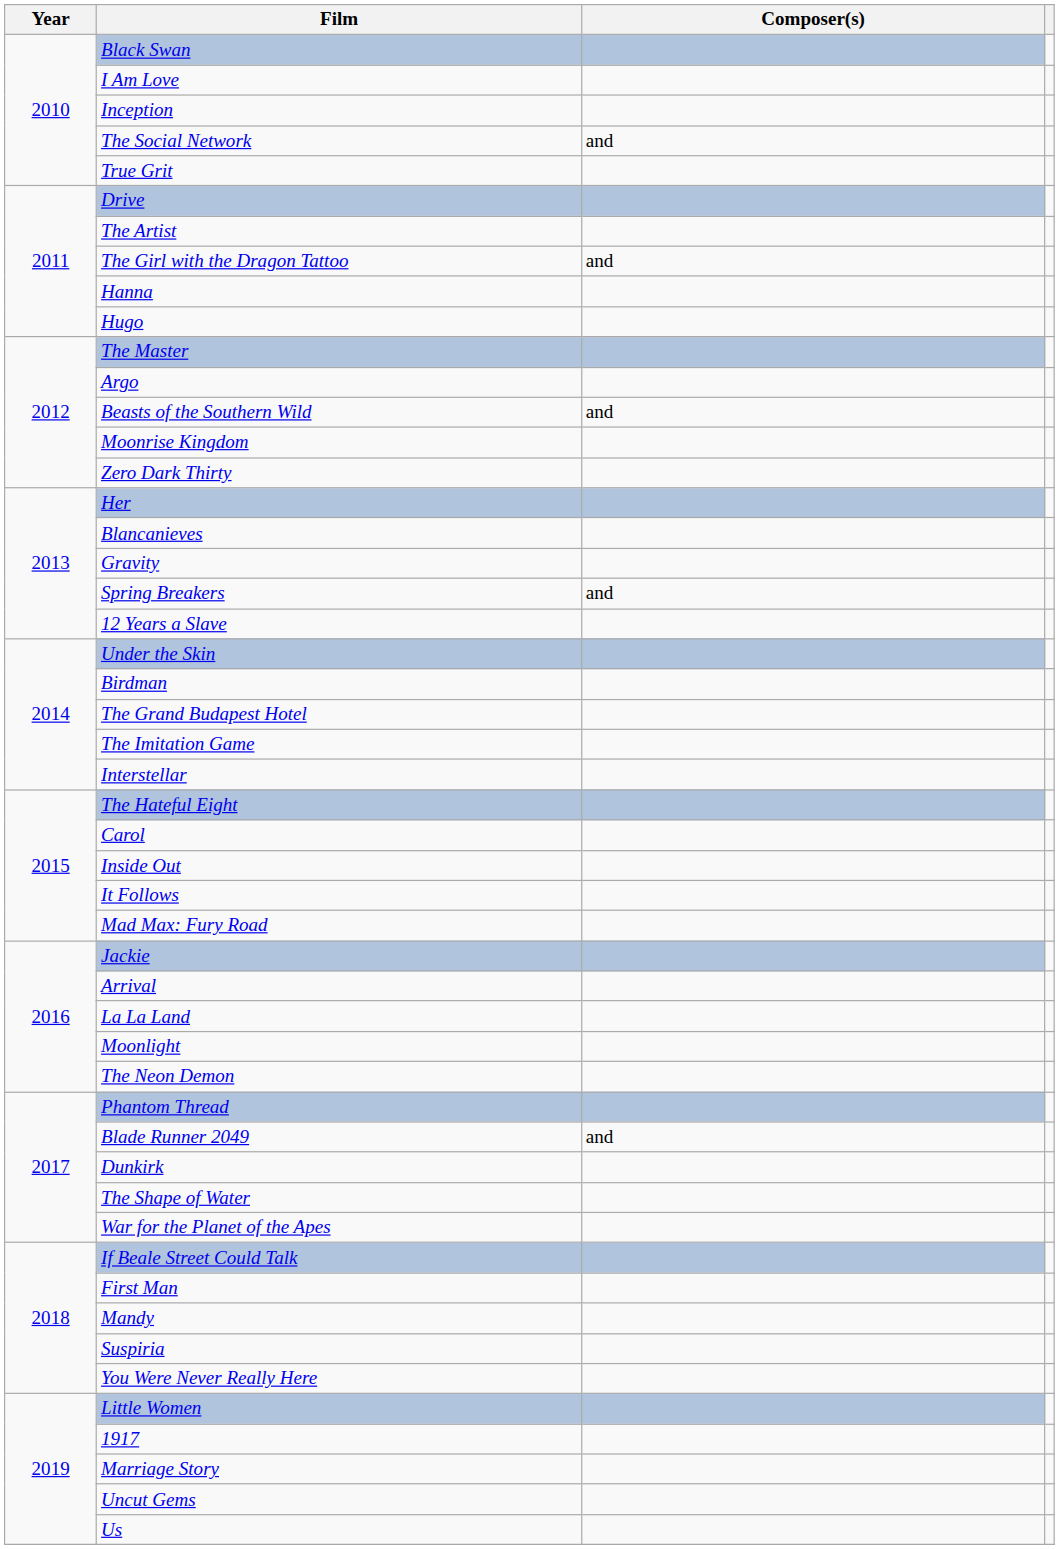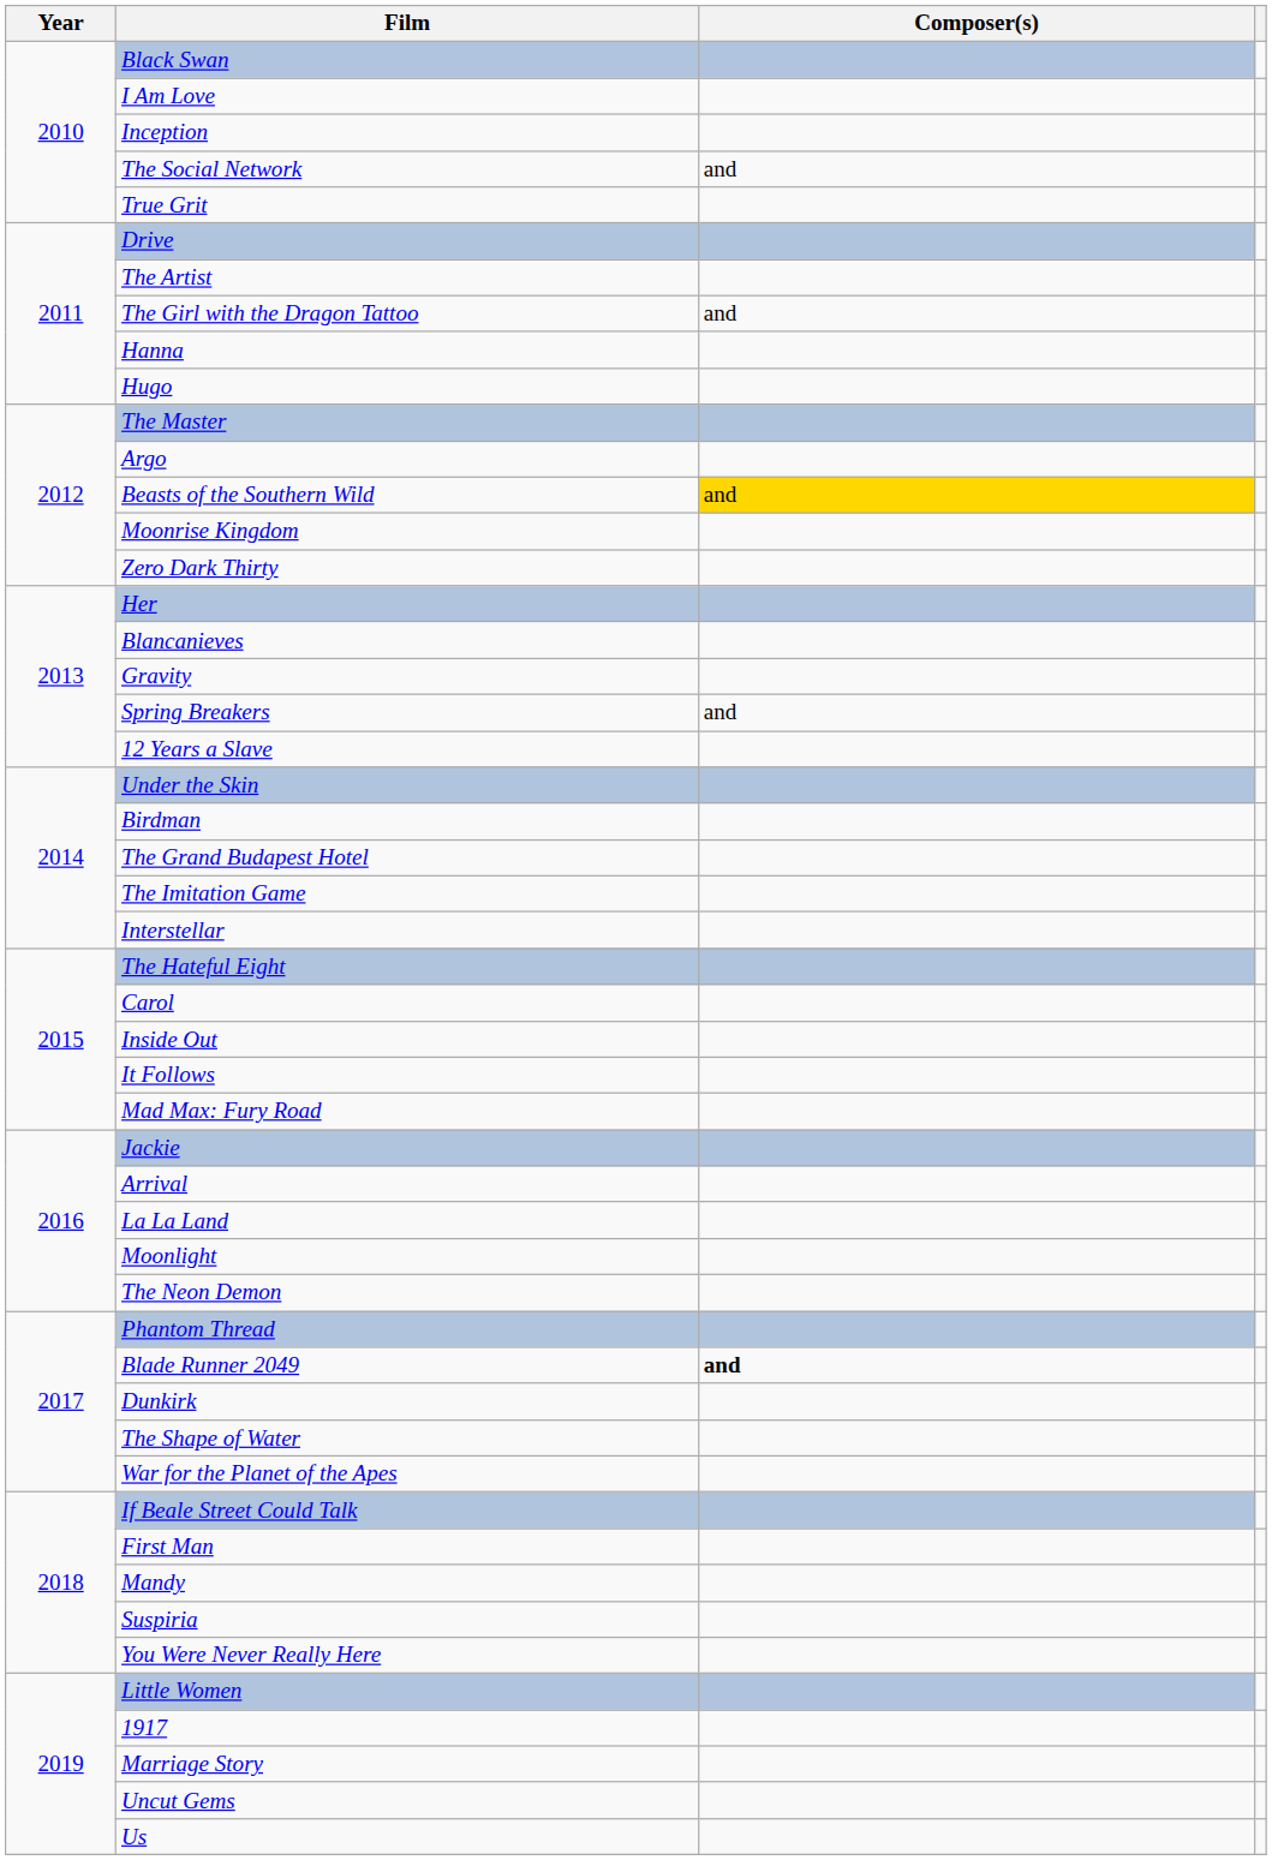Beasts of the Southern Wild | Composer(s): no background -> gold background
Blade Runner 2049 | Composer(s): normal -> bold
